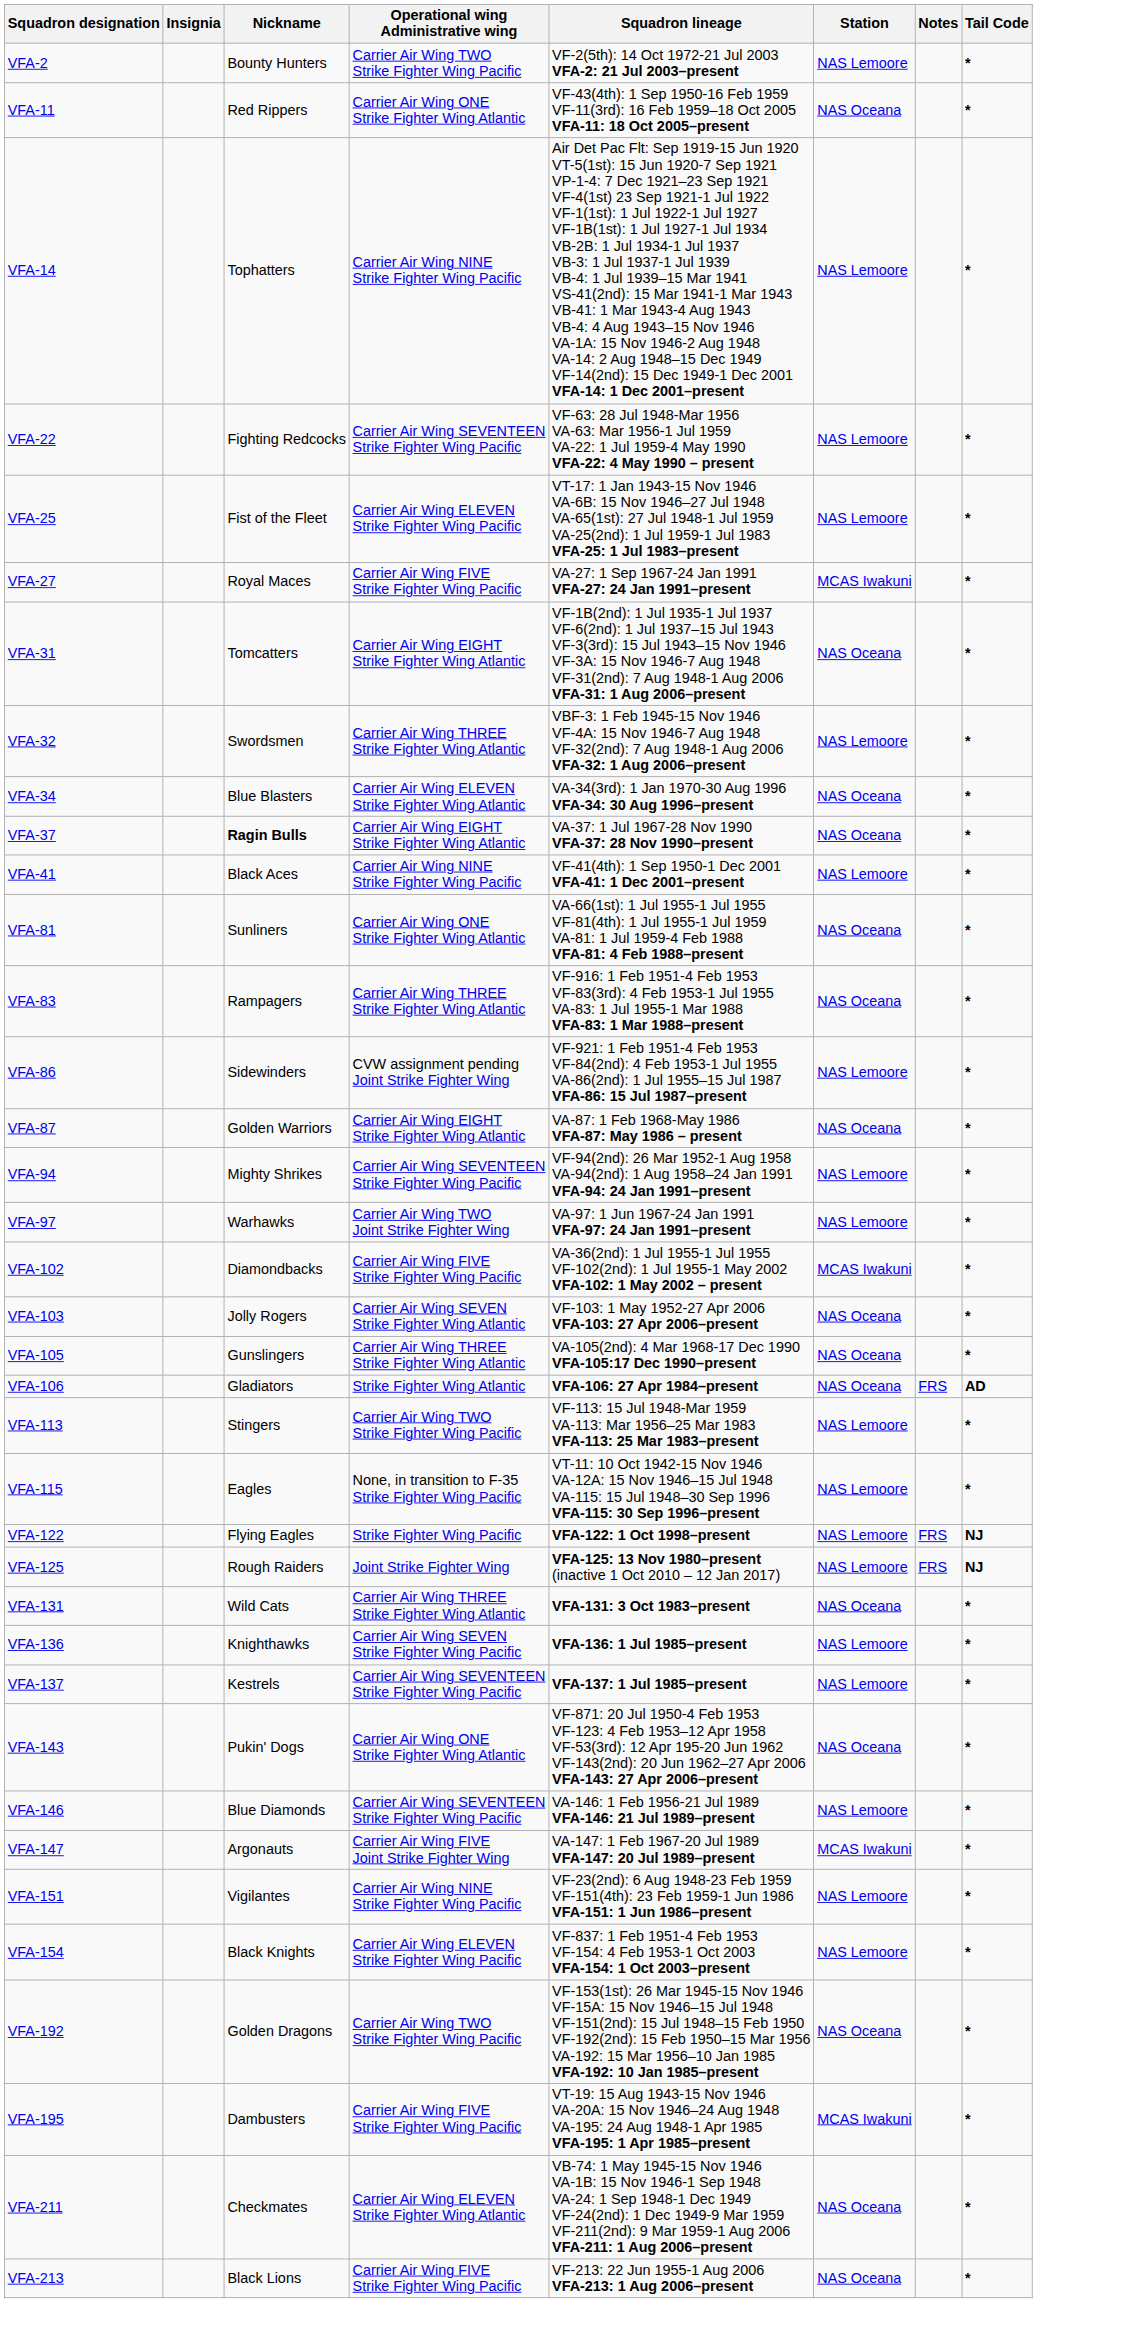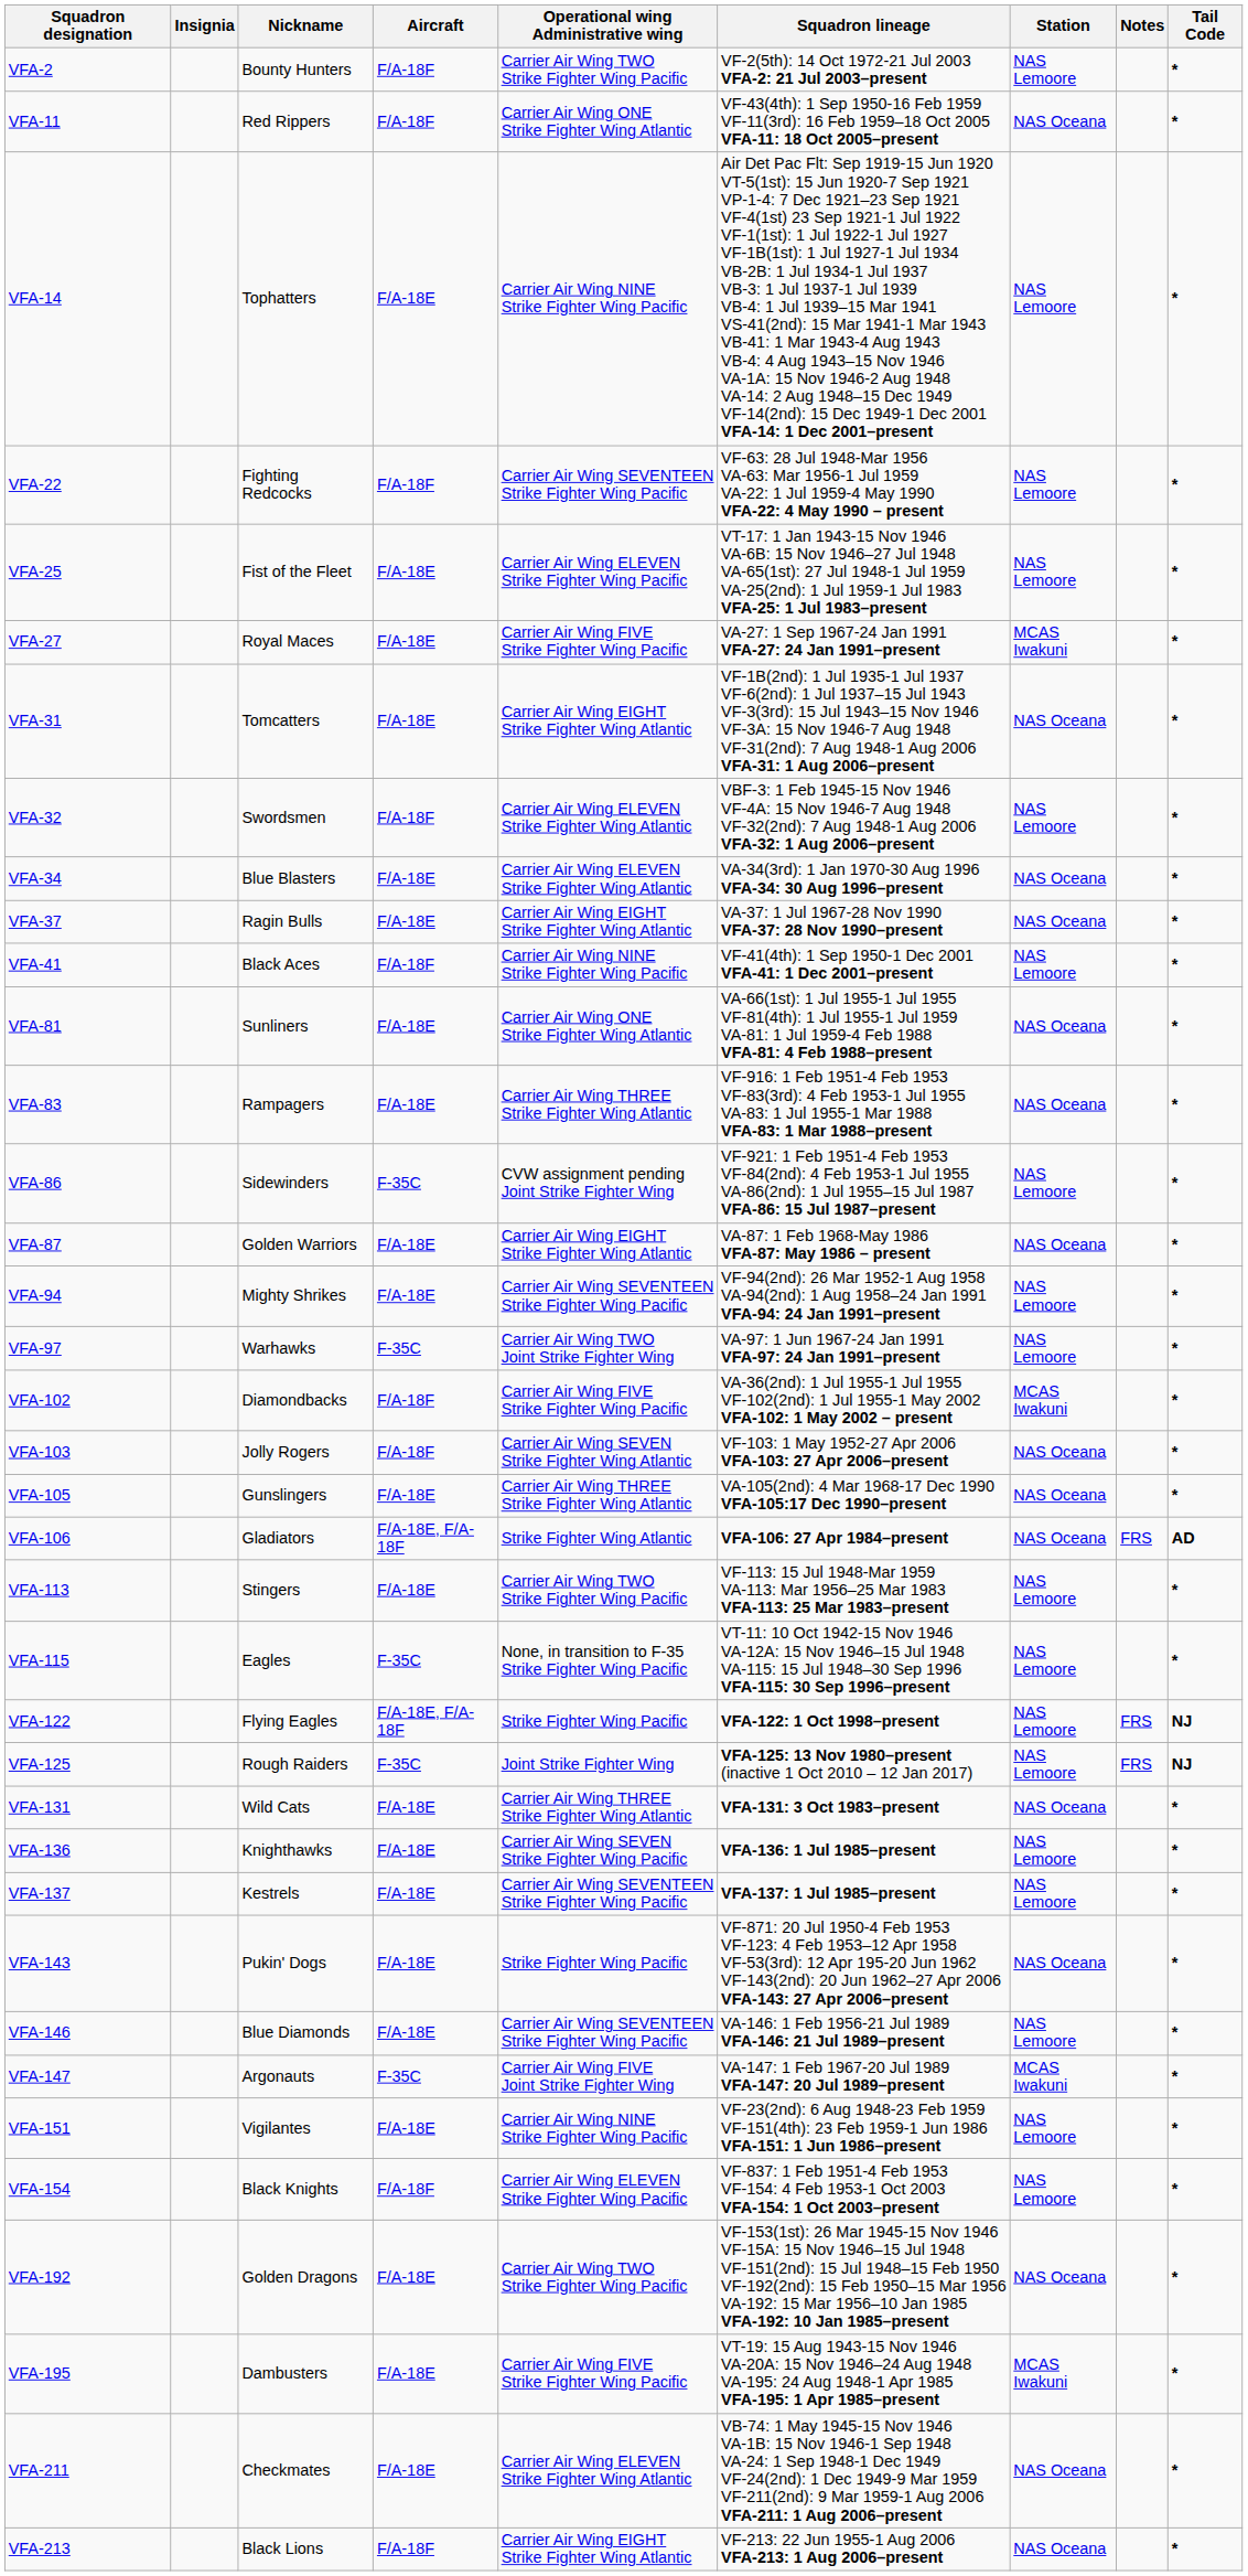+ column: Aircraft | F/A-18F | F/A-18F | F/A-18E | F/A-18F | F/A-18E | F/A-18E | F/A-18E | F/A-18F | F/A-18E | F/A-18E | F/A-18F | F/A-18E | F/A-18E | F-35C | F/A-18E | F/A-18E | F-35C | F/A-18F | F/A-18F | F/A-18E | F/A-18E, F/A-18F | F/A-18E | F-35C | F/A-18E, F/A-18F | F-35C | F/A-18E | F/A-18E | F/A-18E | F/A-18E | F/A-18E | F-35C | F/A-18E | F/A-18F | F/A-18E | F/A-18E | F/A-18E | F/A-18F
VFA-32 | Operational wing Administrative wing: Carrier Air Wing THREE Strike Fighter Wing Atlantic -> Carrier Air Wing ELEVEN Strike Fighter Wing Atlantic
VFA-37 | Nickname: bold -> normal
VFA-143 | Operational wing Administrative wing: Carrier Air Wing ONE Strike Fighter Wing Atlantic -> Strike Fighter Wing Pacific
VFA-213 | Operational wing Administrative wing: Carrier Air Wing FIVE Strike Fighter Wing Pacific -> Carrier Air Wing EIGHT Strike Fighter Wing Atlantic
